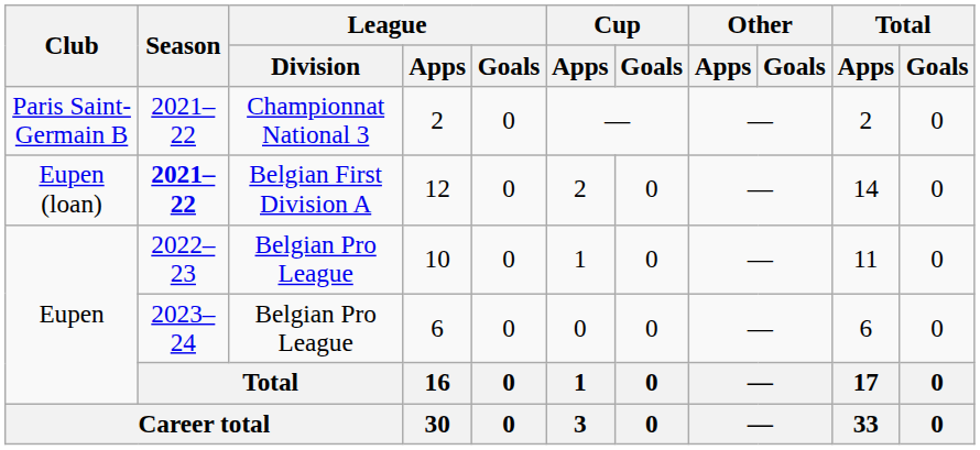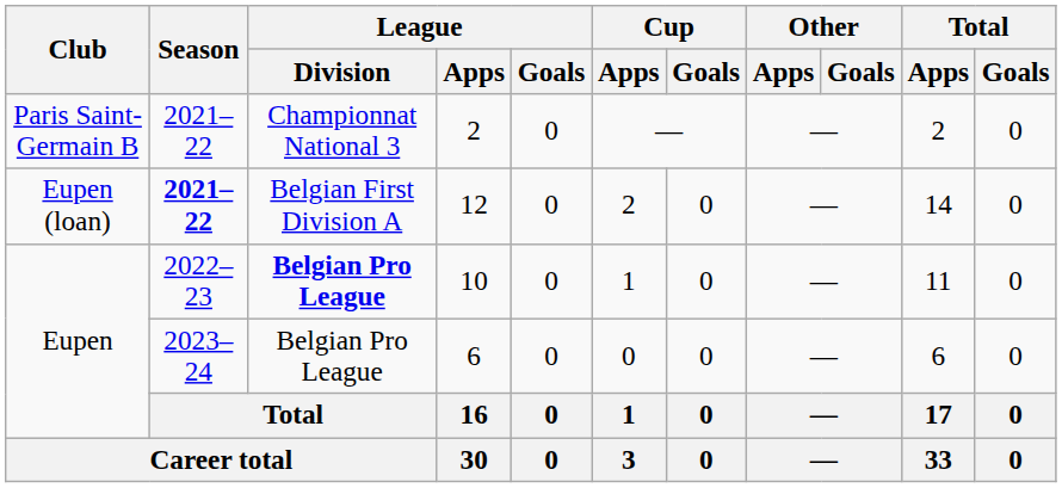10 | League / Division: normal -> bold
